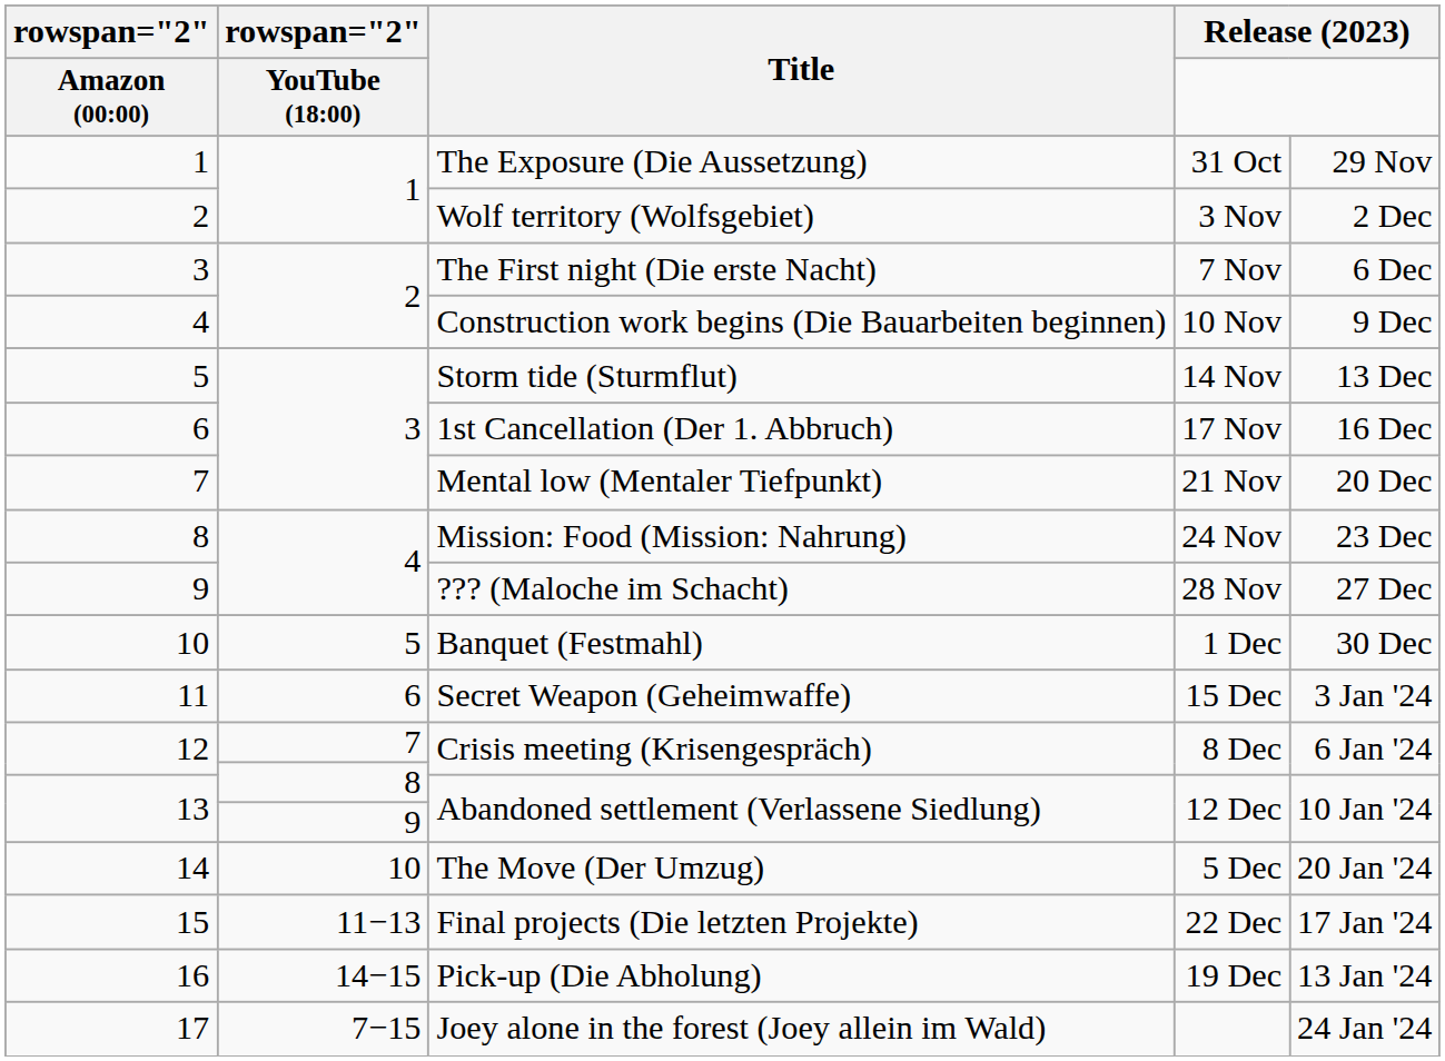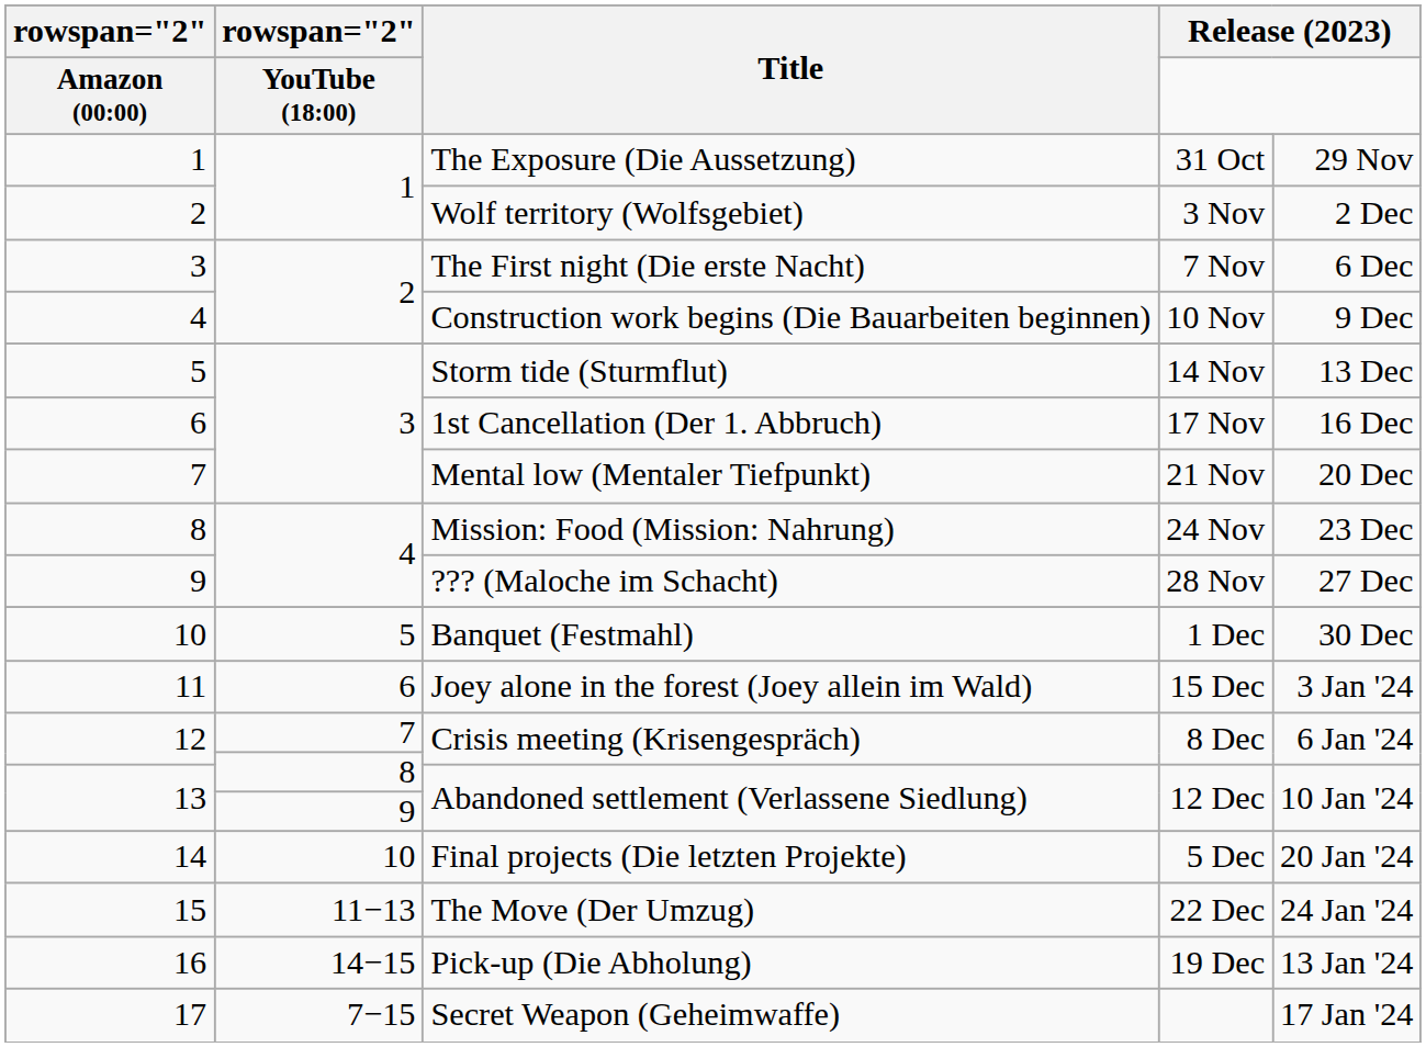11 | Title: Secret Weapon (Geheimwaffe) -> Joey alone in the forest (Joey allein im Wald)
14 | Title: The Move (Der Umzug) -> Final projects (Die letzten Projekte)
15 | Title: Final projects (Die letzten Projekte) -> The Move (Der Umzug)
15 | column 5: 17 Jan '24 -> 24 Jan '24
17 | Title: Joey alone in the forest (Joey allein im Wald) -> Secret Weapon (Geheimwaffe)
17 | column 5: 24 Jan '24 -> 17 Jan '24
